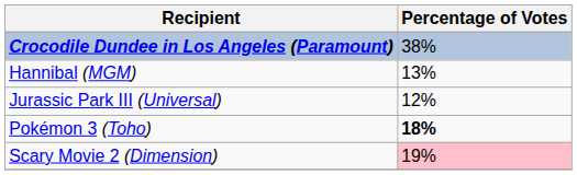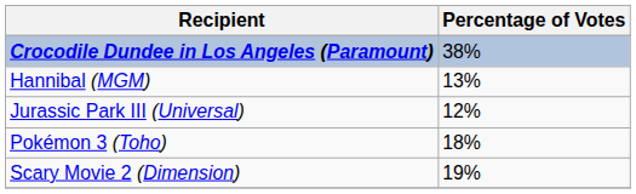Pokémon 3 (Toho) | Percentage of Votes: bold -> normal
Scary Movie 2 (Dimension) | Percentage of Votes: pink background -> no background
